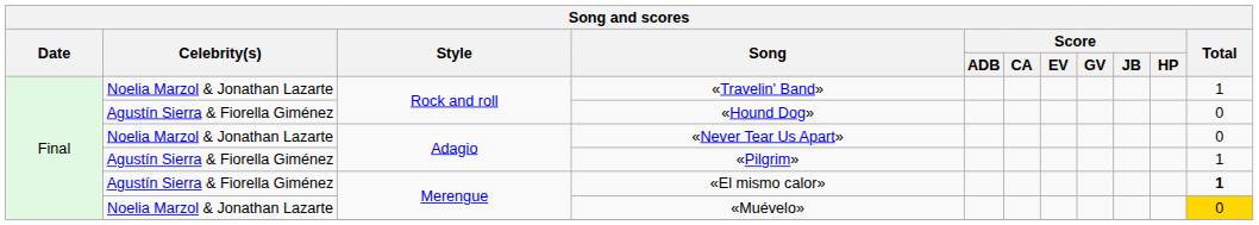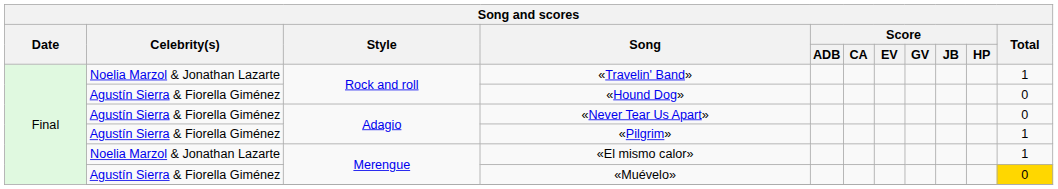«Never Tear Us Apart» | Celebrity(s): Noelia Marzol & Jonathan Lazarte -> Agustín Sierra & Fiorella Giménez
«El mismo calor» | Celebrity(s): Agustín Sierra & Fiorella Giménez -> Noelia Marzol & Jonathan Lazarte
«El mismo calor» | Total: bold -> normal
«Muévelo» | Celebrity(s): Noelia Marzol & Jonathan Lazarte -> Agustín Sierra & Fiorella Giménez
